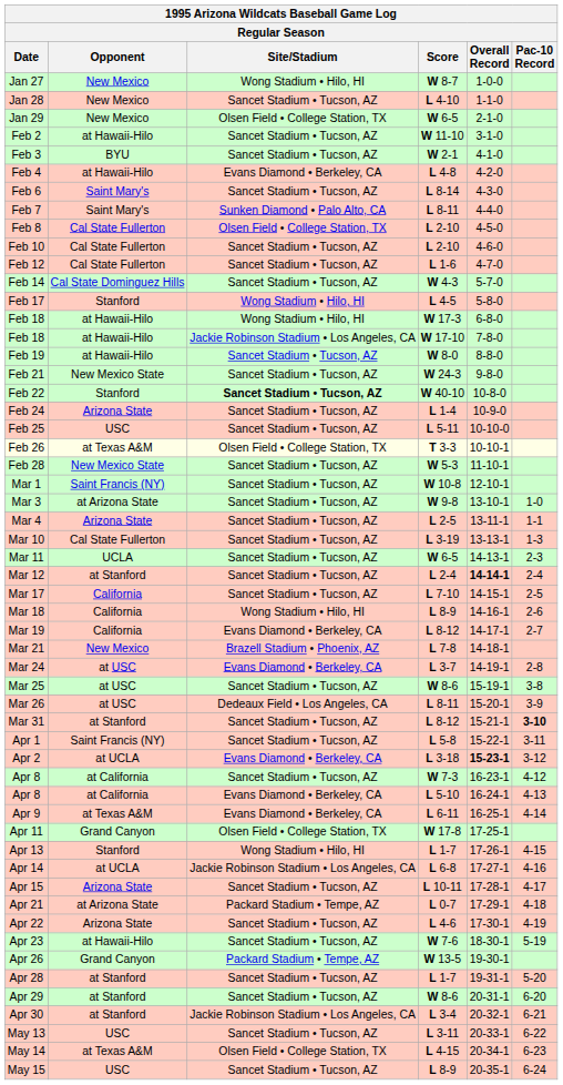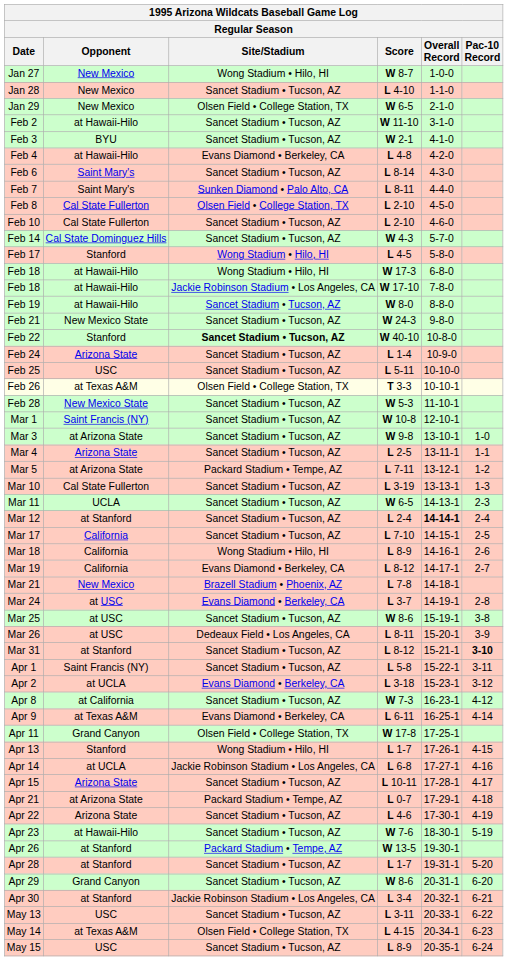- row: Feb 12 | Cal State Fullerton | Sancet Stadium • Tucson, AZ | L 1-6 | 4-7-0
+ row: Mar 5 | at Arizona State | Packard Stadium • Tempe, AZ | L 7-11 | 13-12-1 | 1-2
Apr 2 | Overall Record: bold -> normal
- row: Apr 8 | at California | Evans Diamond • Berkeley, CA | L 5-10 | 16-24-1 | 4-13
Apr 26 | Opponent: Grand Canyon -> at Stanford
Apr 29 | Opponent: at Stanford -> Grand Canyon
